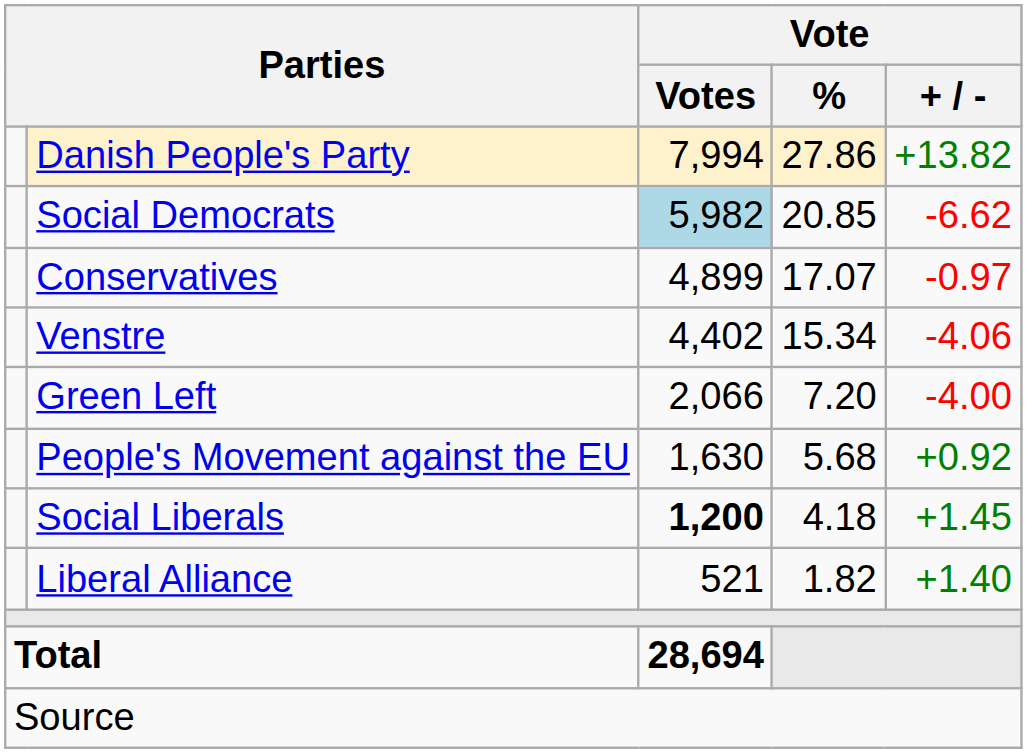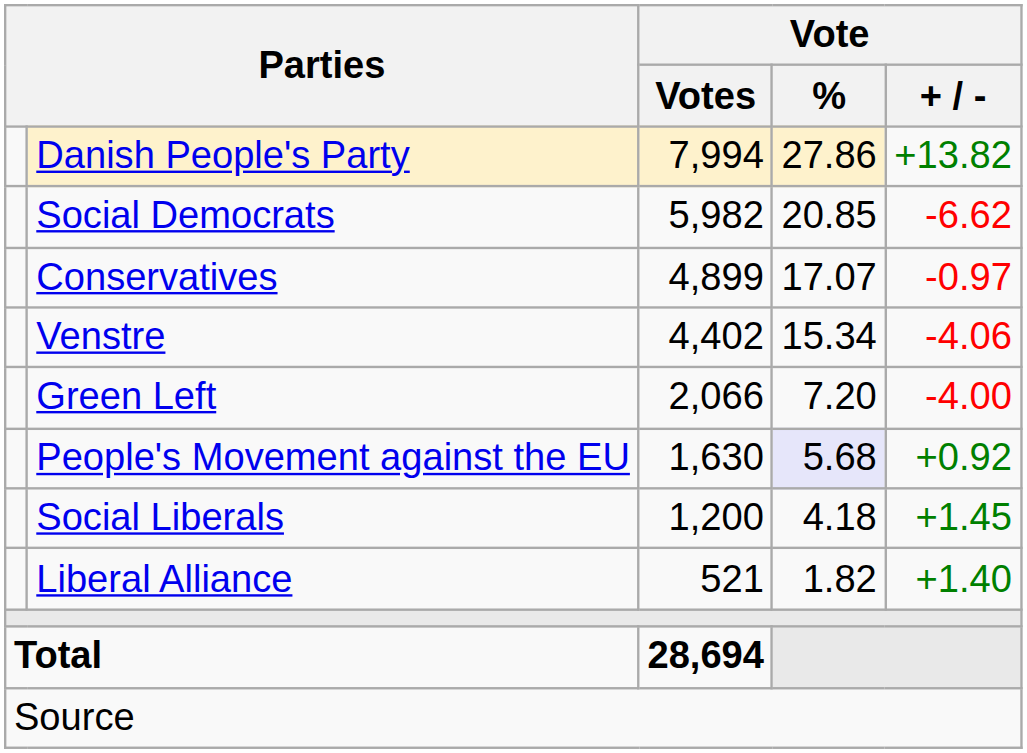Social Democrats | Vote / Votes: lightblue background -> no background
People's Movement against the EU | Vote / %: no background -> lavender background
Social Liberals | Vote / Votes: bold -> normal
